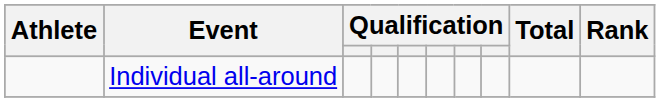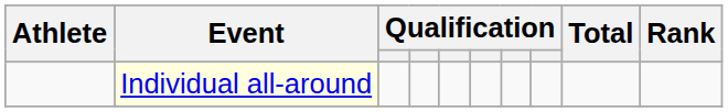row 3 | Event: no background -> lightyellow background
